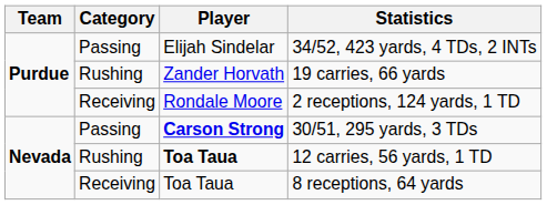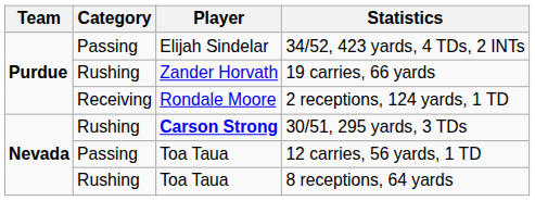30/51, 295 yards, 3 TDs | Category: Passing -> Rushing
12 carries, 56 yards, 1 TD | Category: Rushing -> Passing
12 carries, 56 yards, 1 TD | Player: bold -> normal
8 receptions, 64 yards | Category: Receiving -> Rushing
